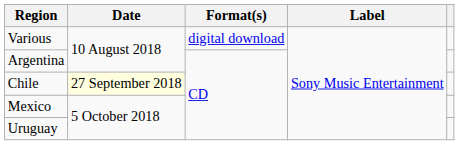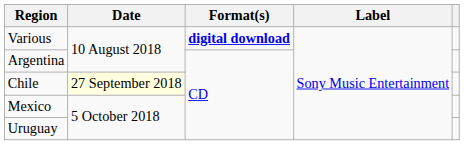Various | Format(s): normal -> bold
